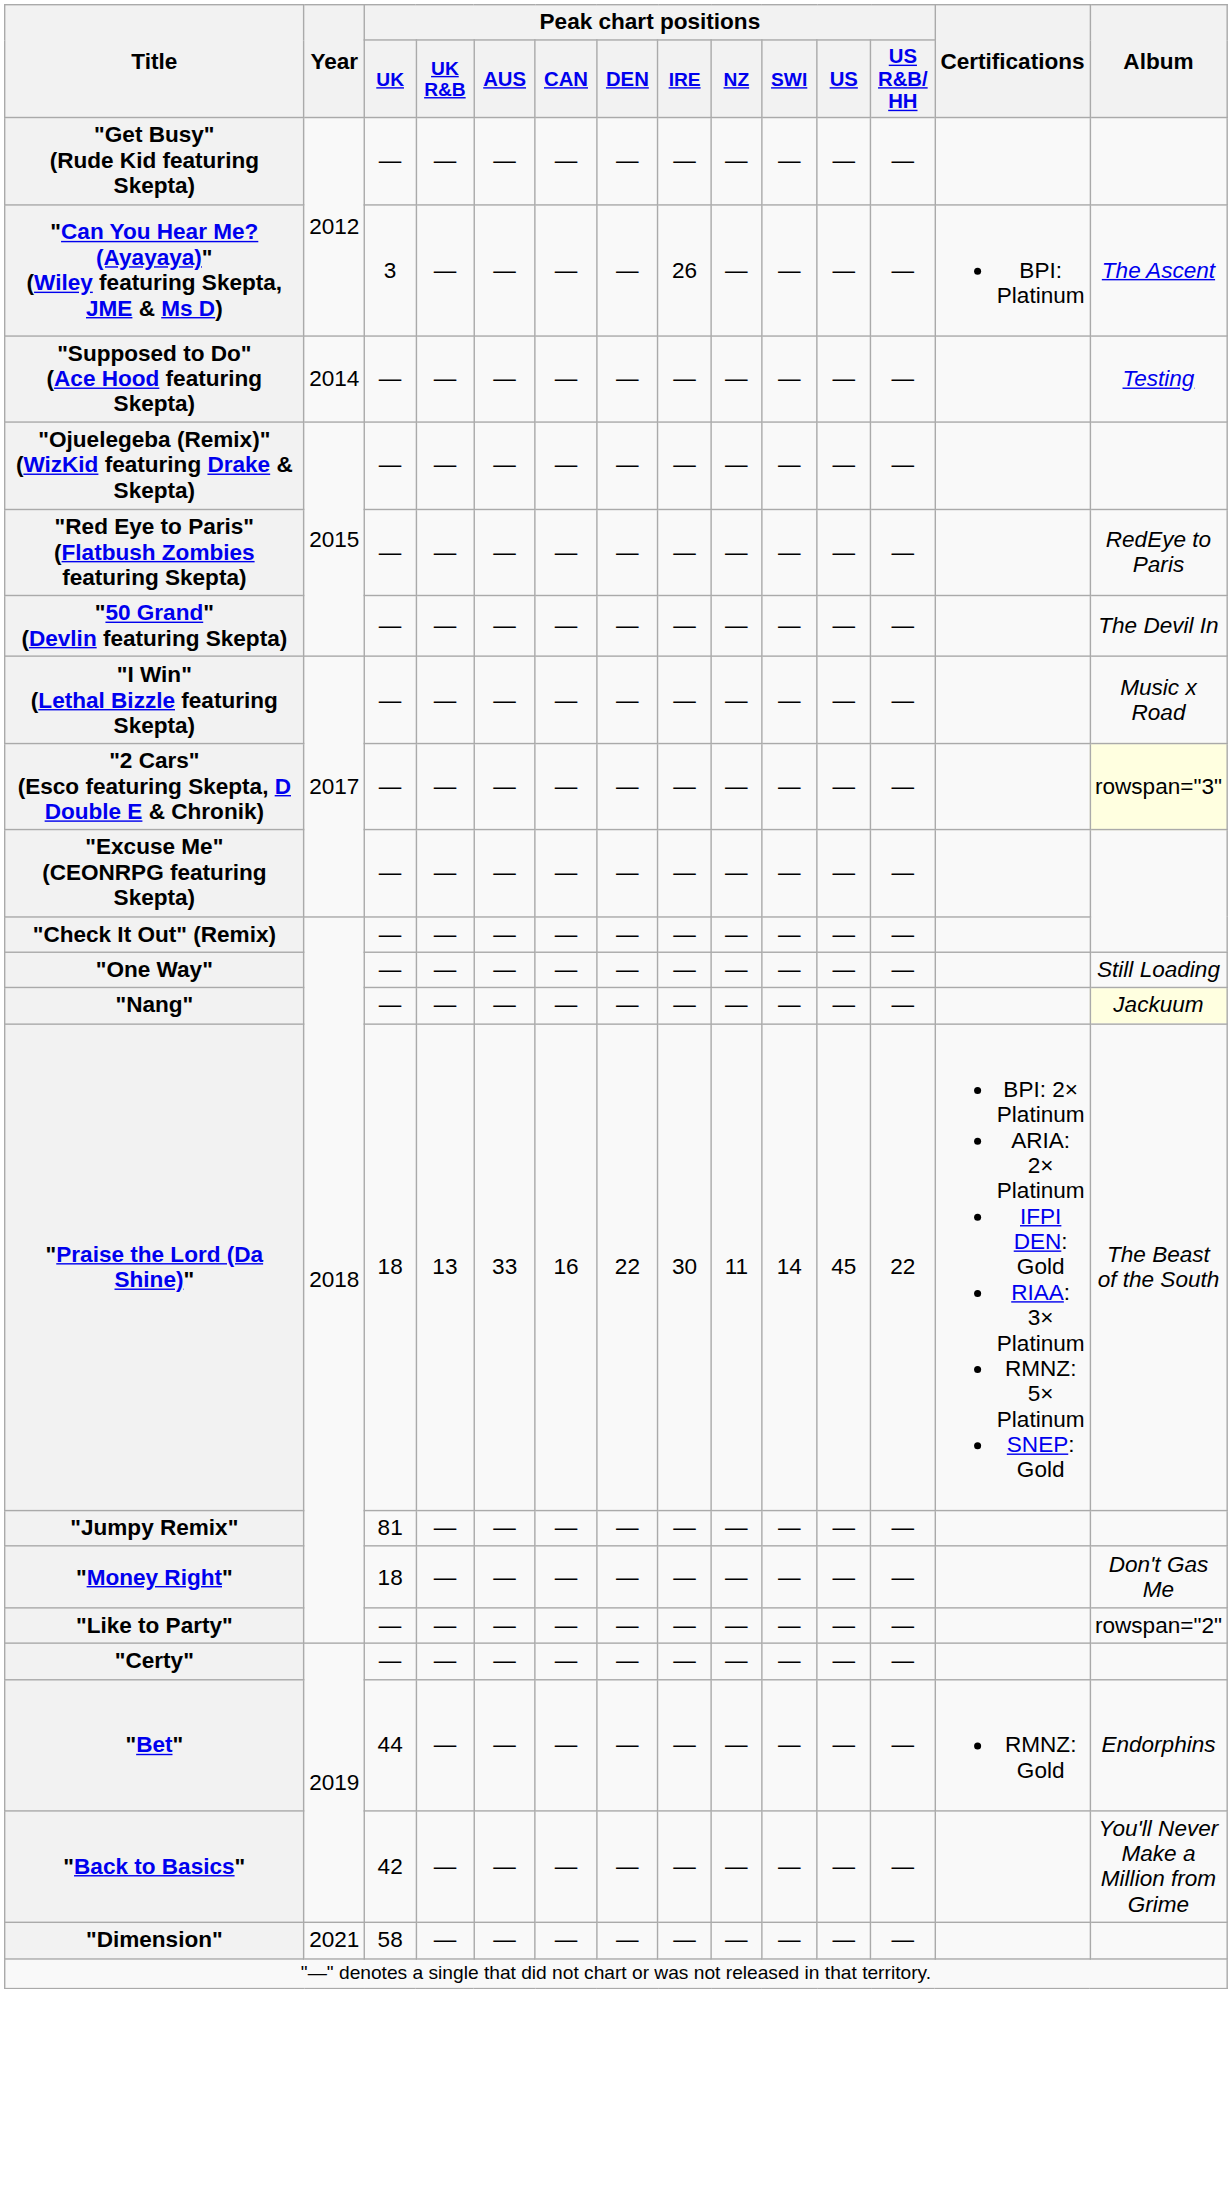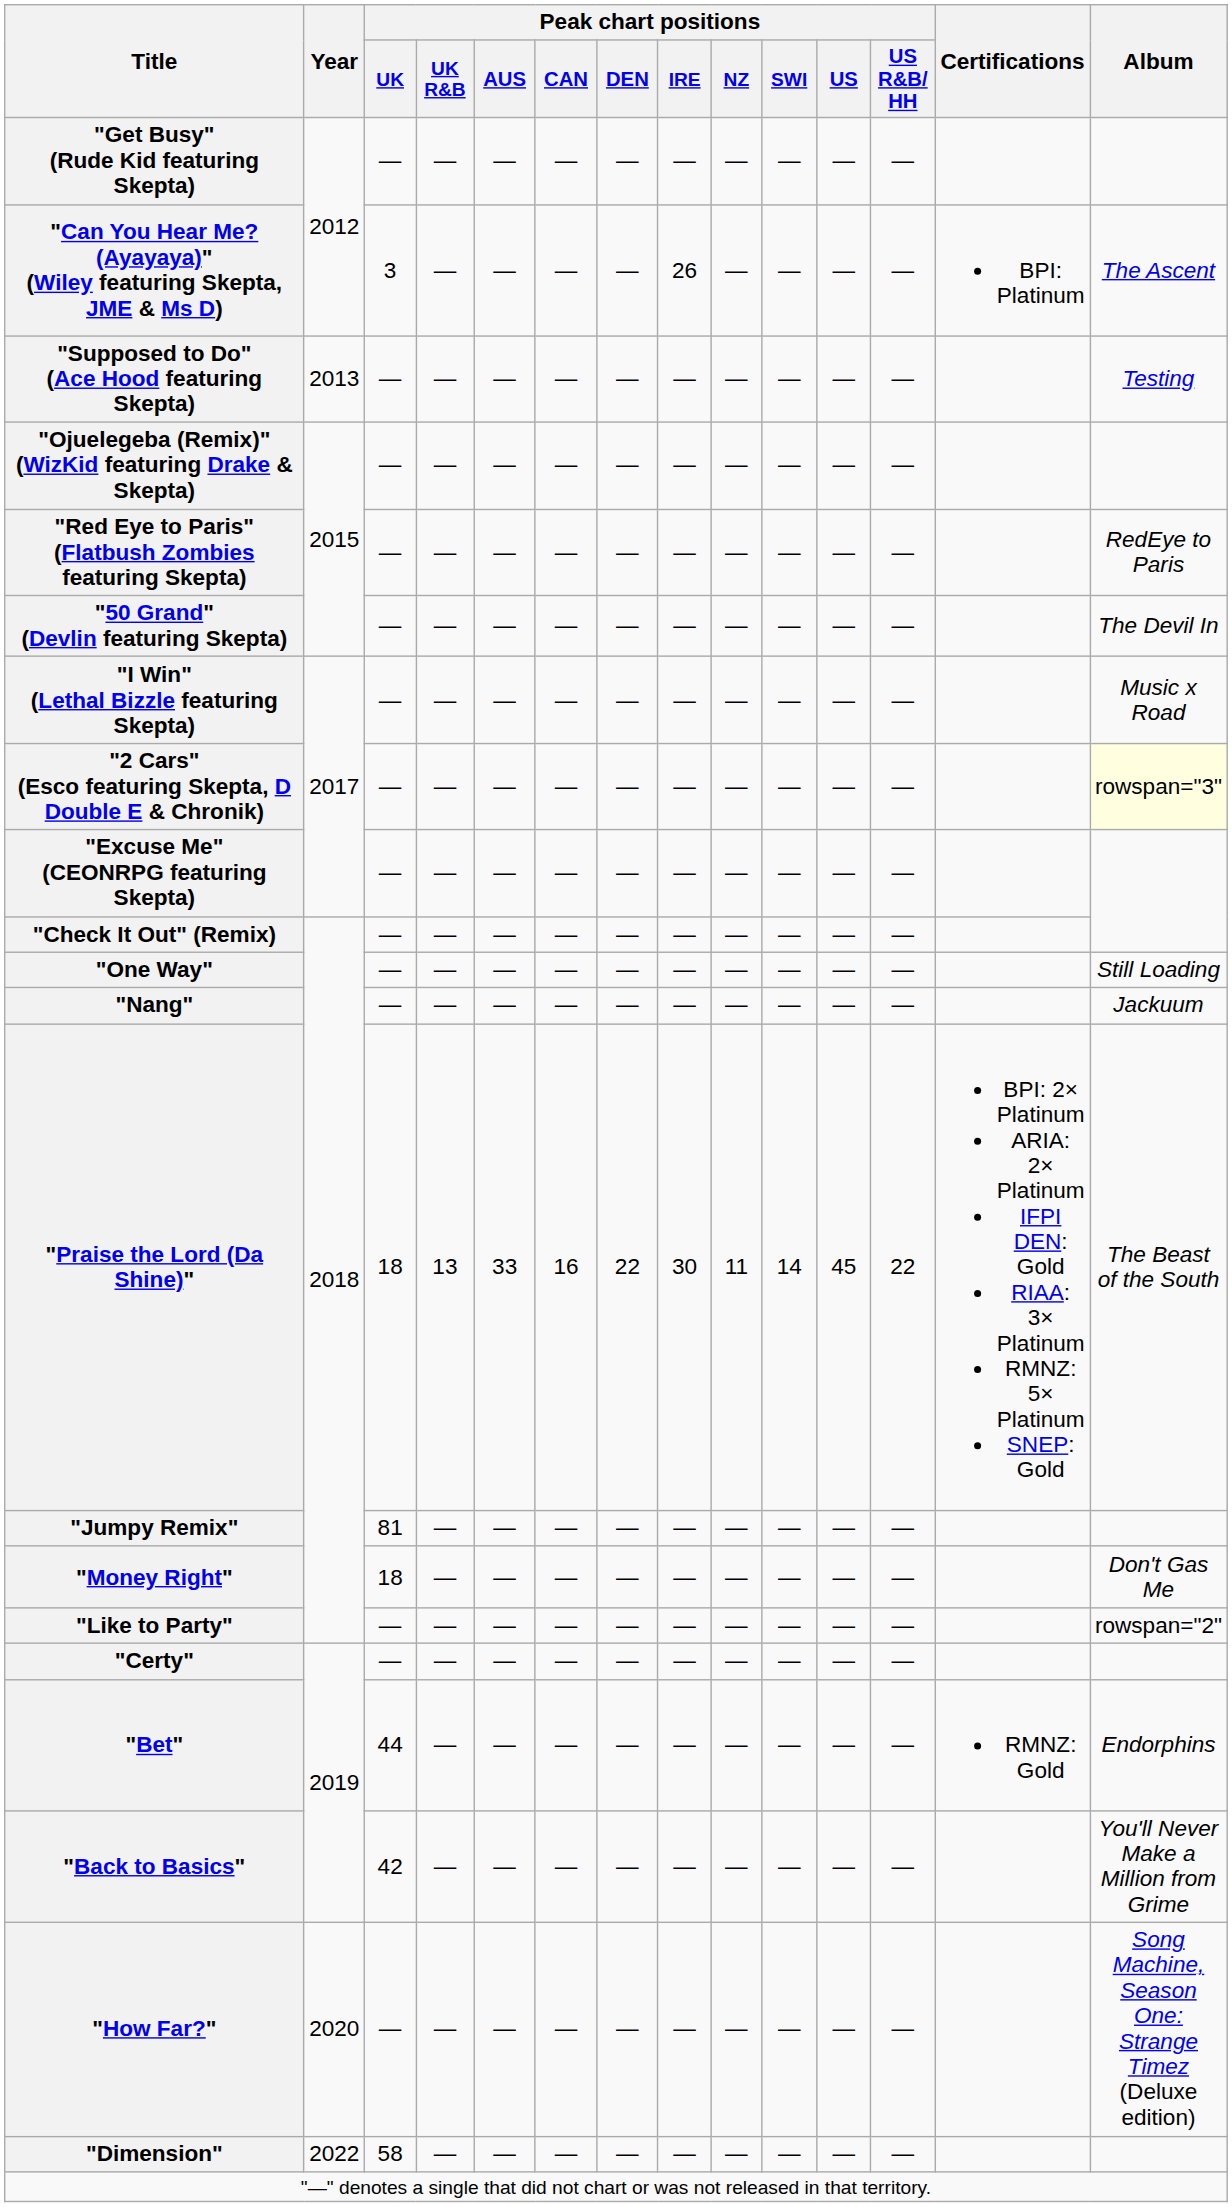"Supposed to Do" (Ace Hood featuring Skepta) | Year: 2014 -> 2013
"Nang" | Album: lightyellow background -> no background
+ row: "How Far?" | 2020 | — | — | — | — | — | — | — | — | — | — | Song Machine, Season One: Strange Timez (Deluxe edition)
"Dimension" | Year: 2021 -> 2022
